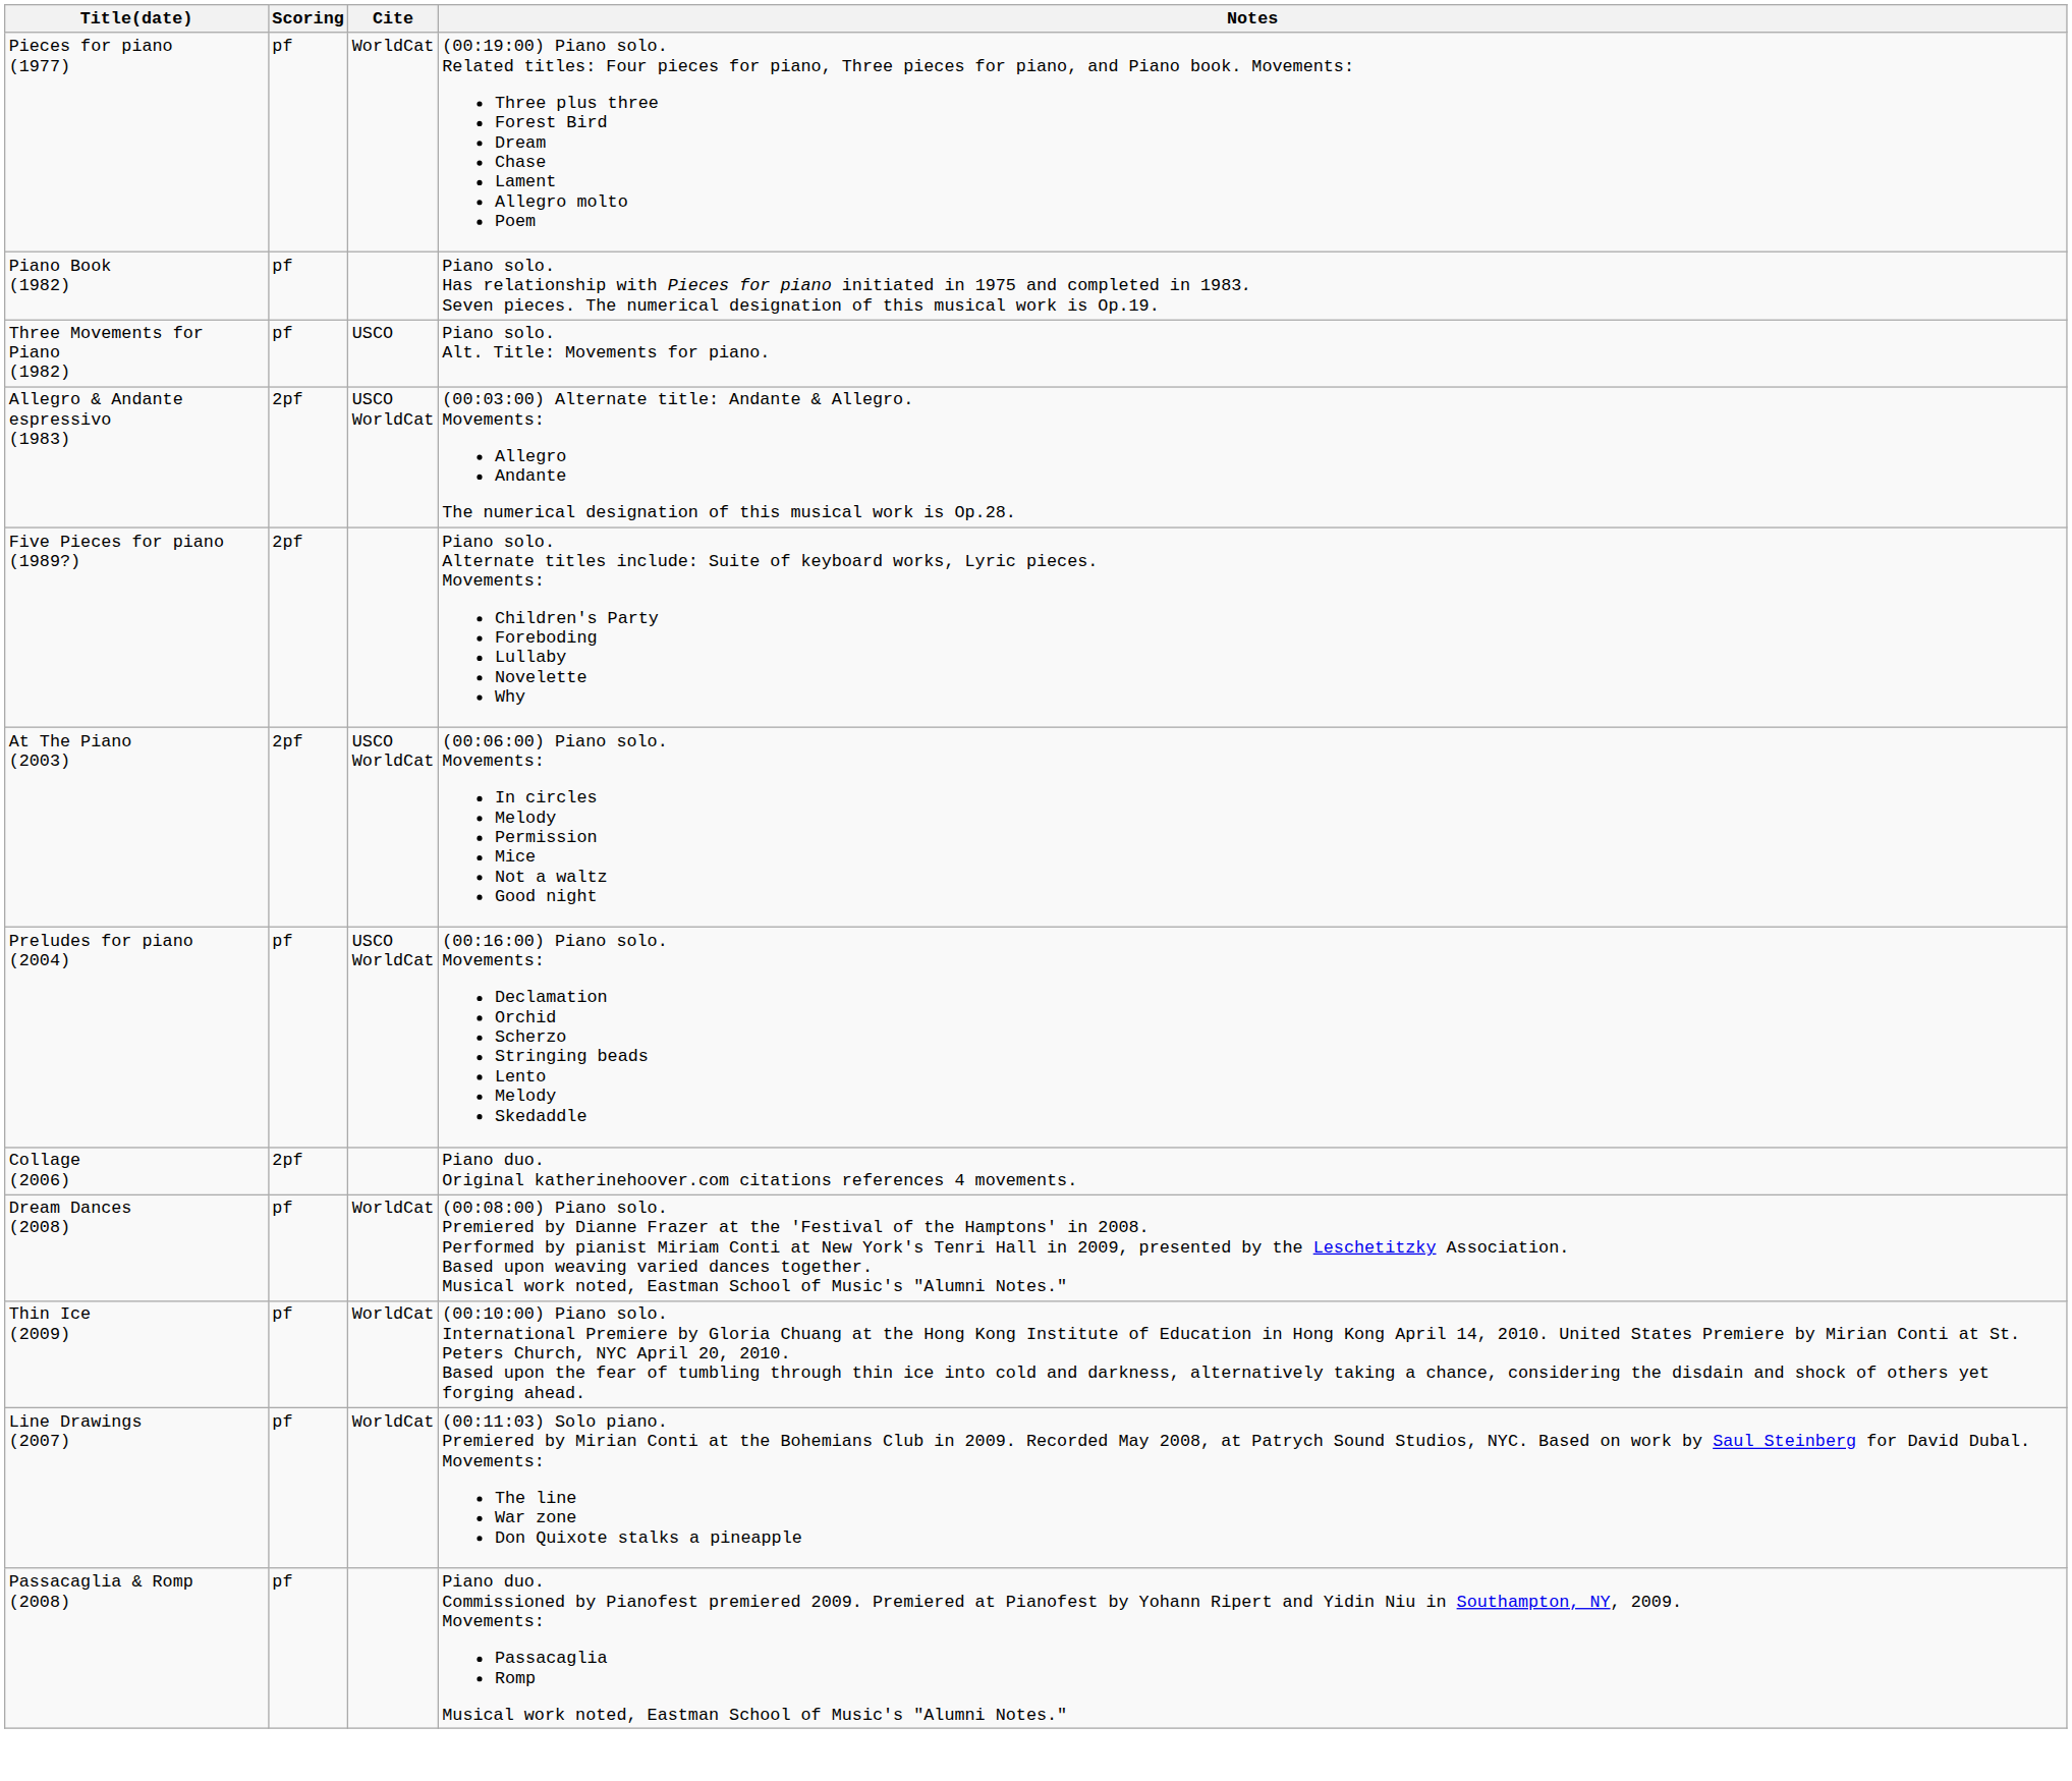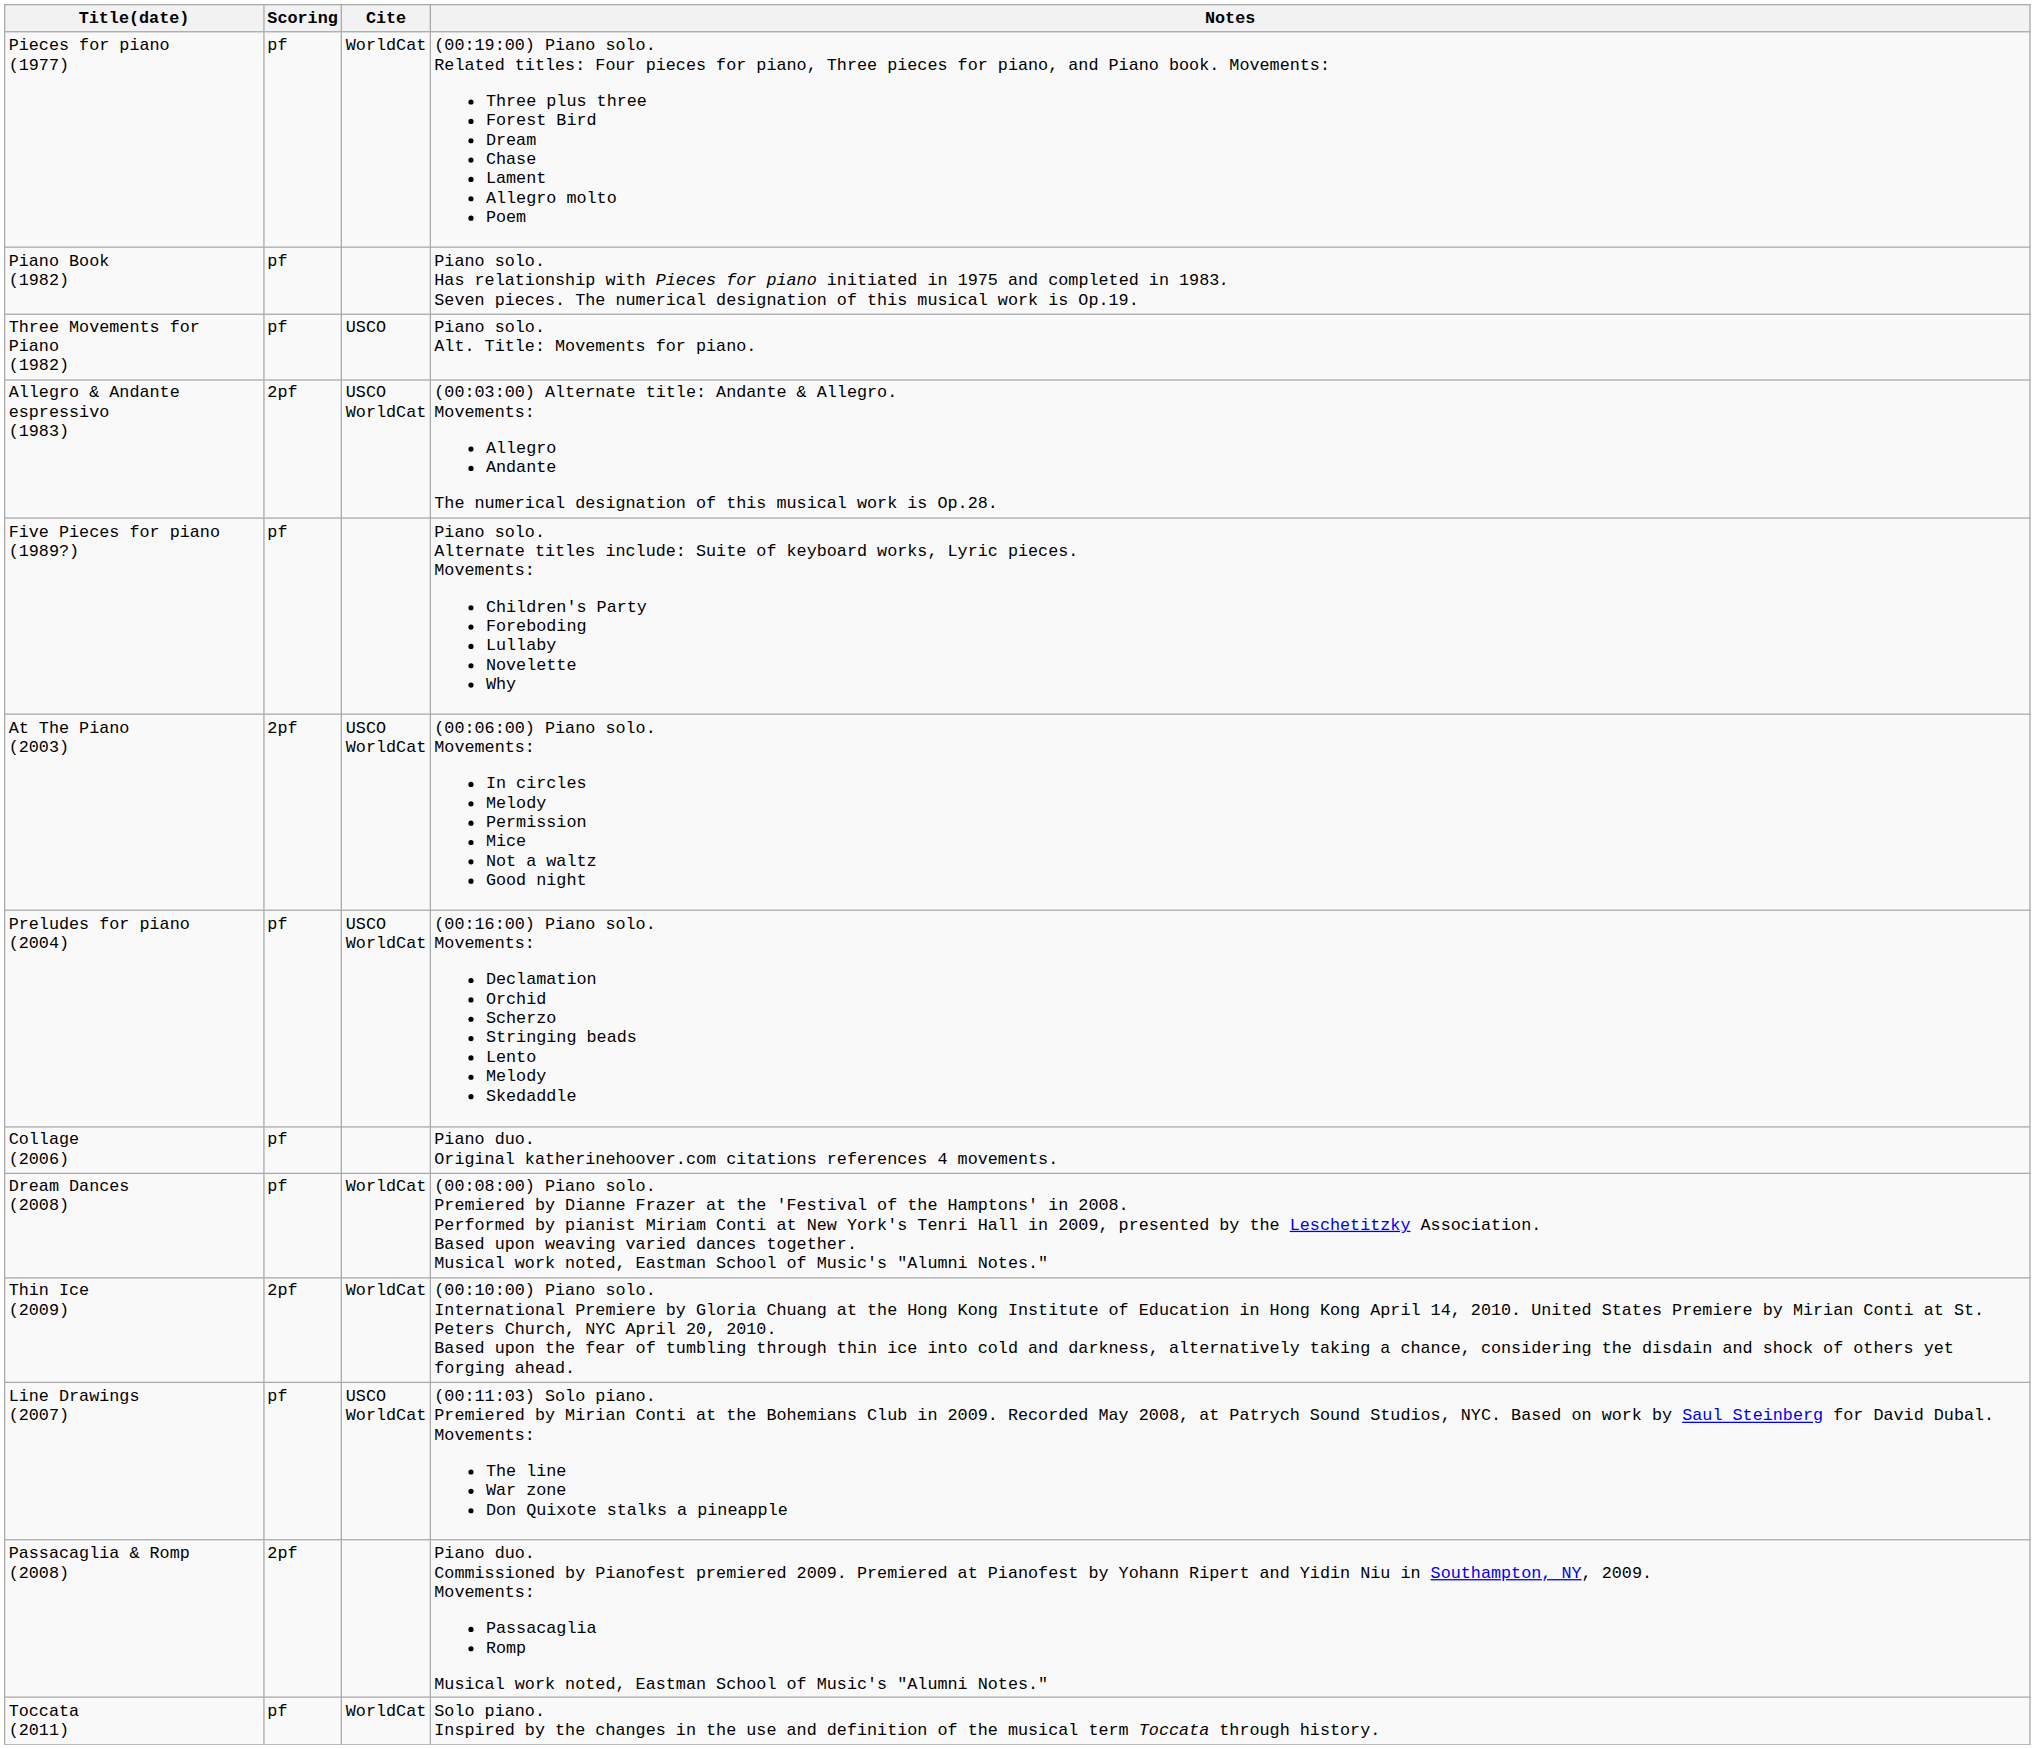Five Pieces for piano (1989?) | Scoring: 2pf -> pf
Collage (2006) | Scoring: 2pf -> pf
Thin Ice (2009) | Scoring: pf -> 2pf
Line Drawings (2007) | Cite: WorldCat -> USCO WorldCat
Passacaglia & Romp (2008) | Scoring: pf -> 2pf
+ row: Toccata (2011) | pf | WorldCat | Solo piano. Inspired by the changes in the use and definition of the musical term Toccata through history.
